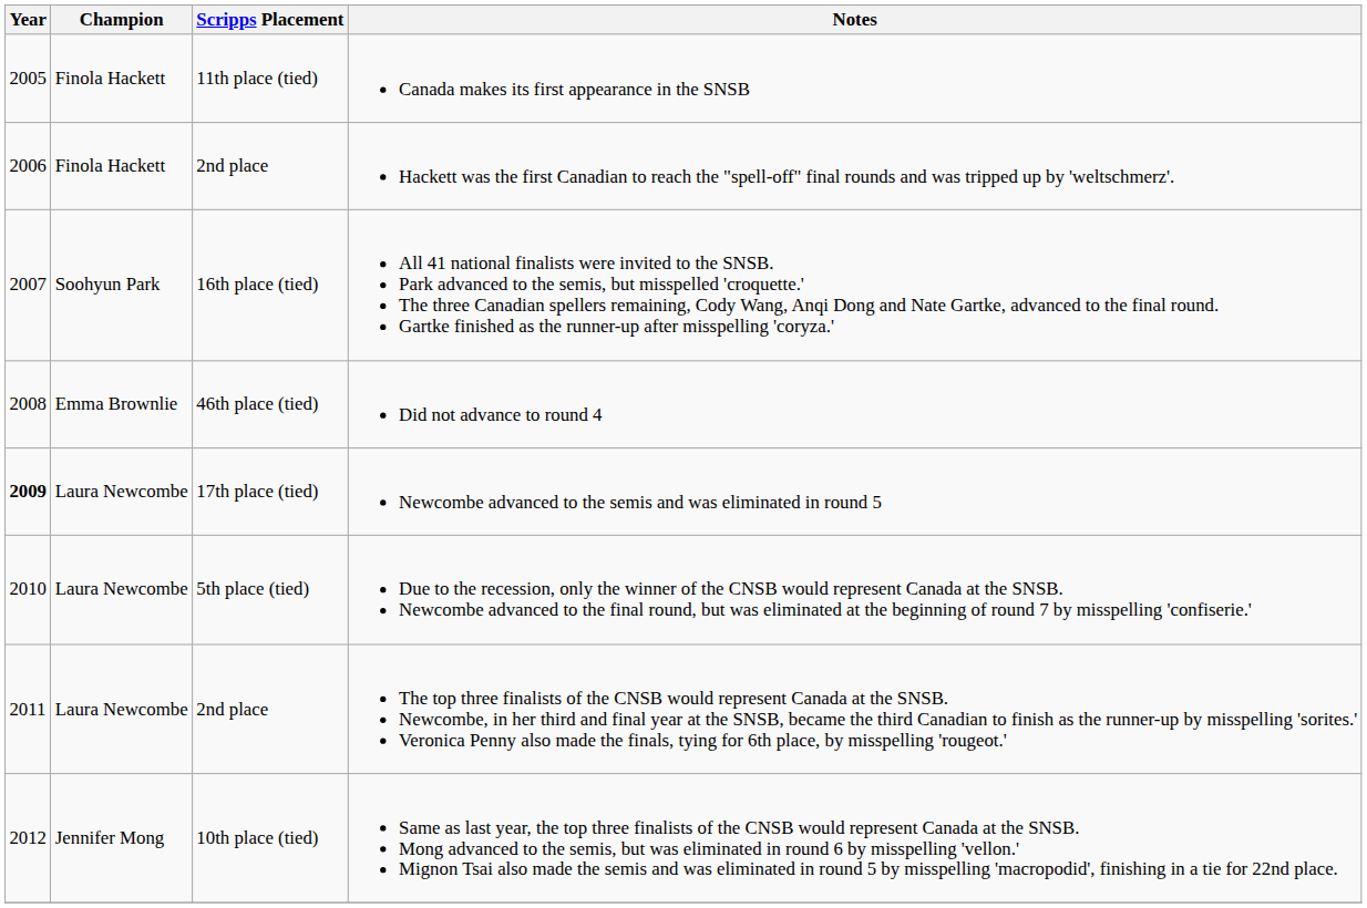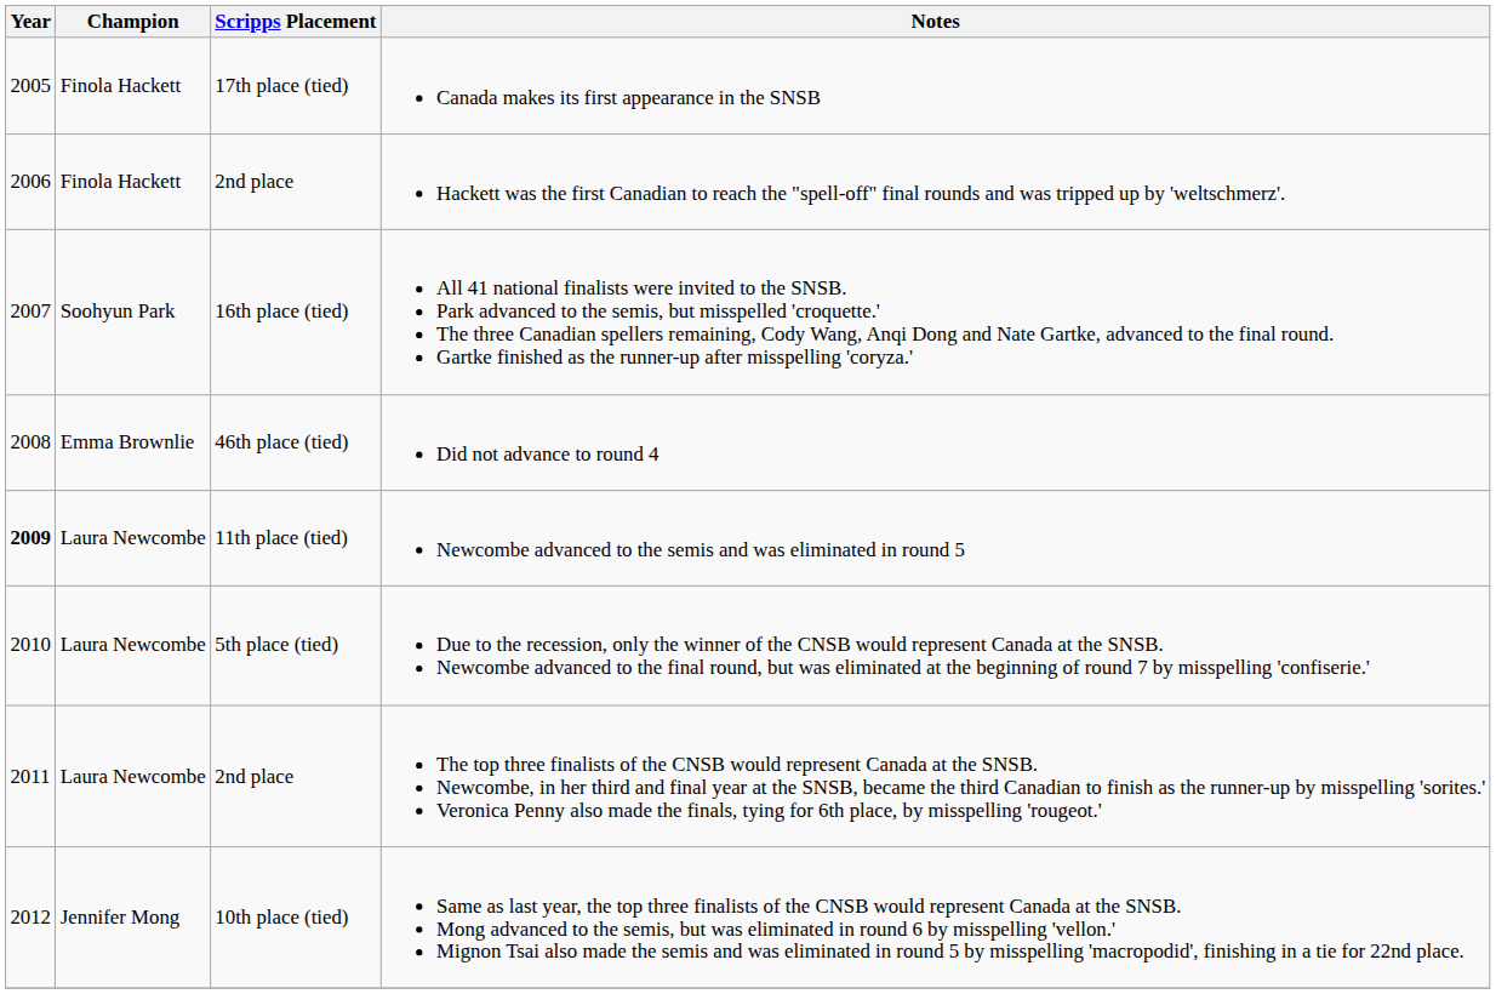Canada makes its first appearance in the SNSB | Scripps Placement: 11th place (tied) -> 17th place (tied)
Newcombe advanced to the semis and was eliminated in round 5 | Scripps Placement: 17th place (tied) -> 11th place (tied)
